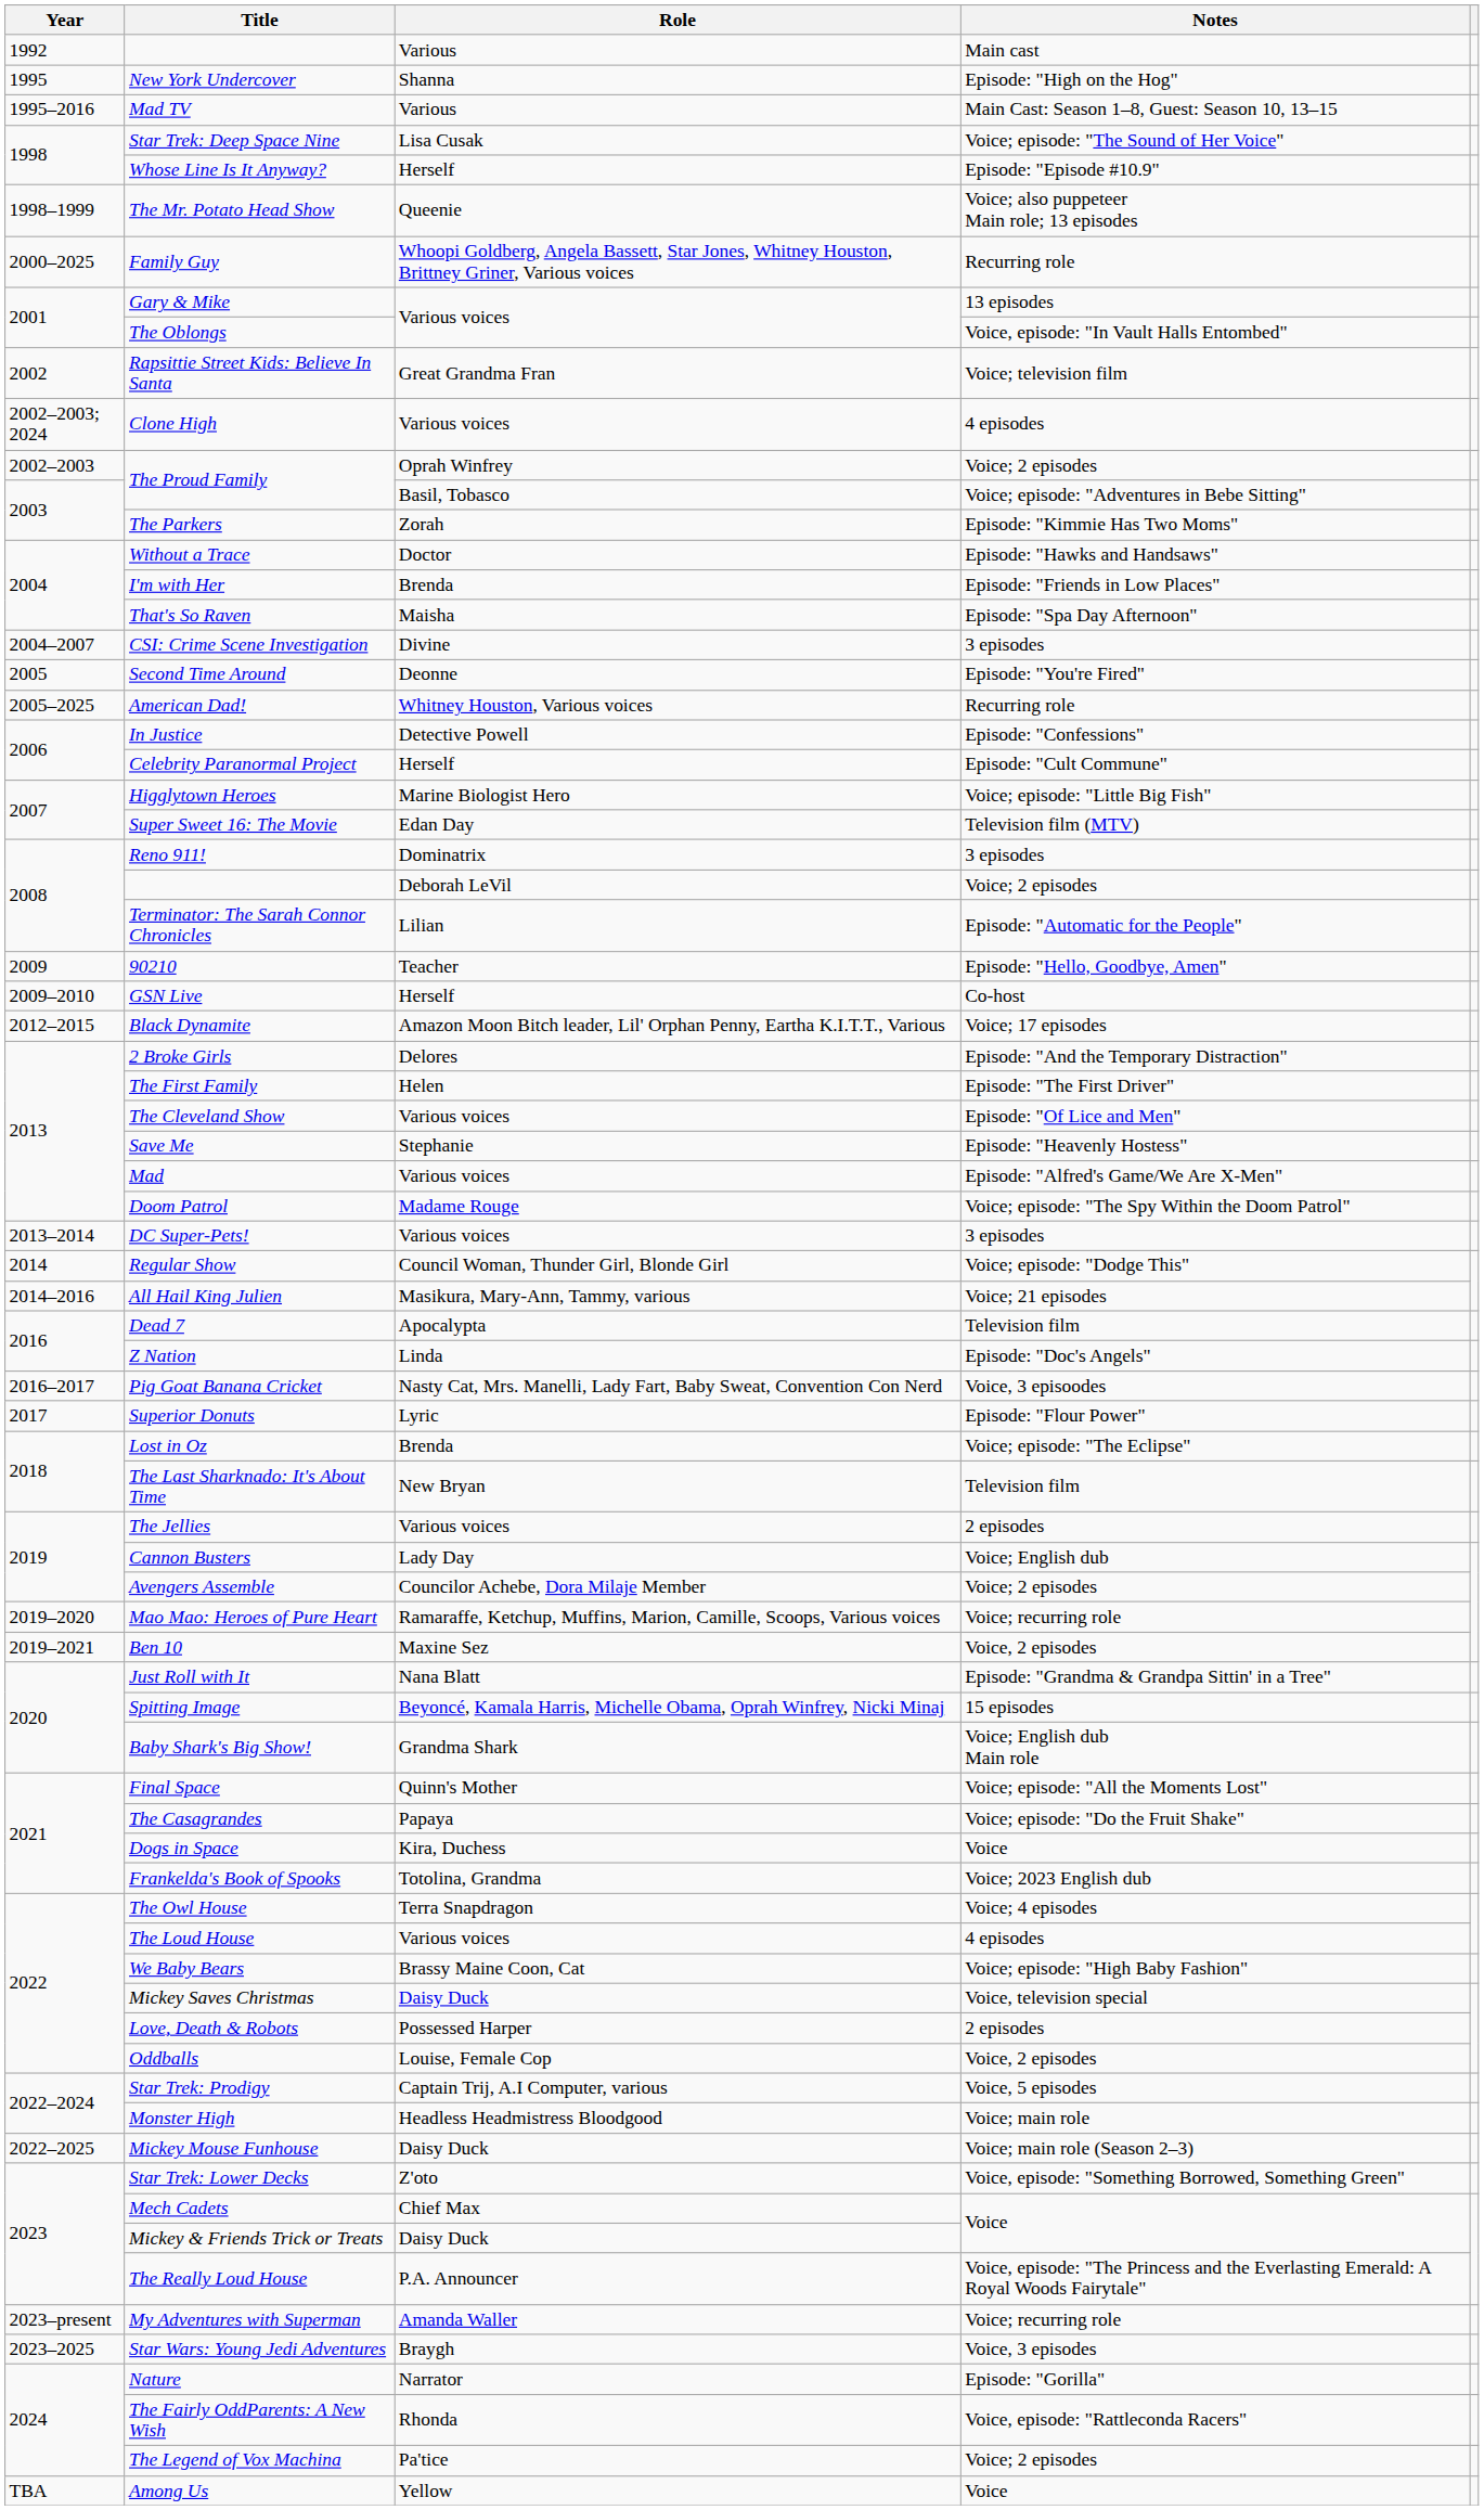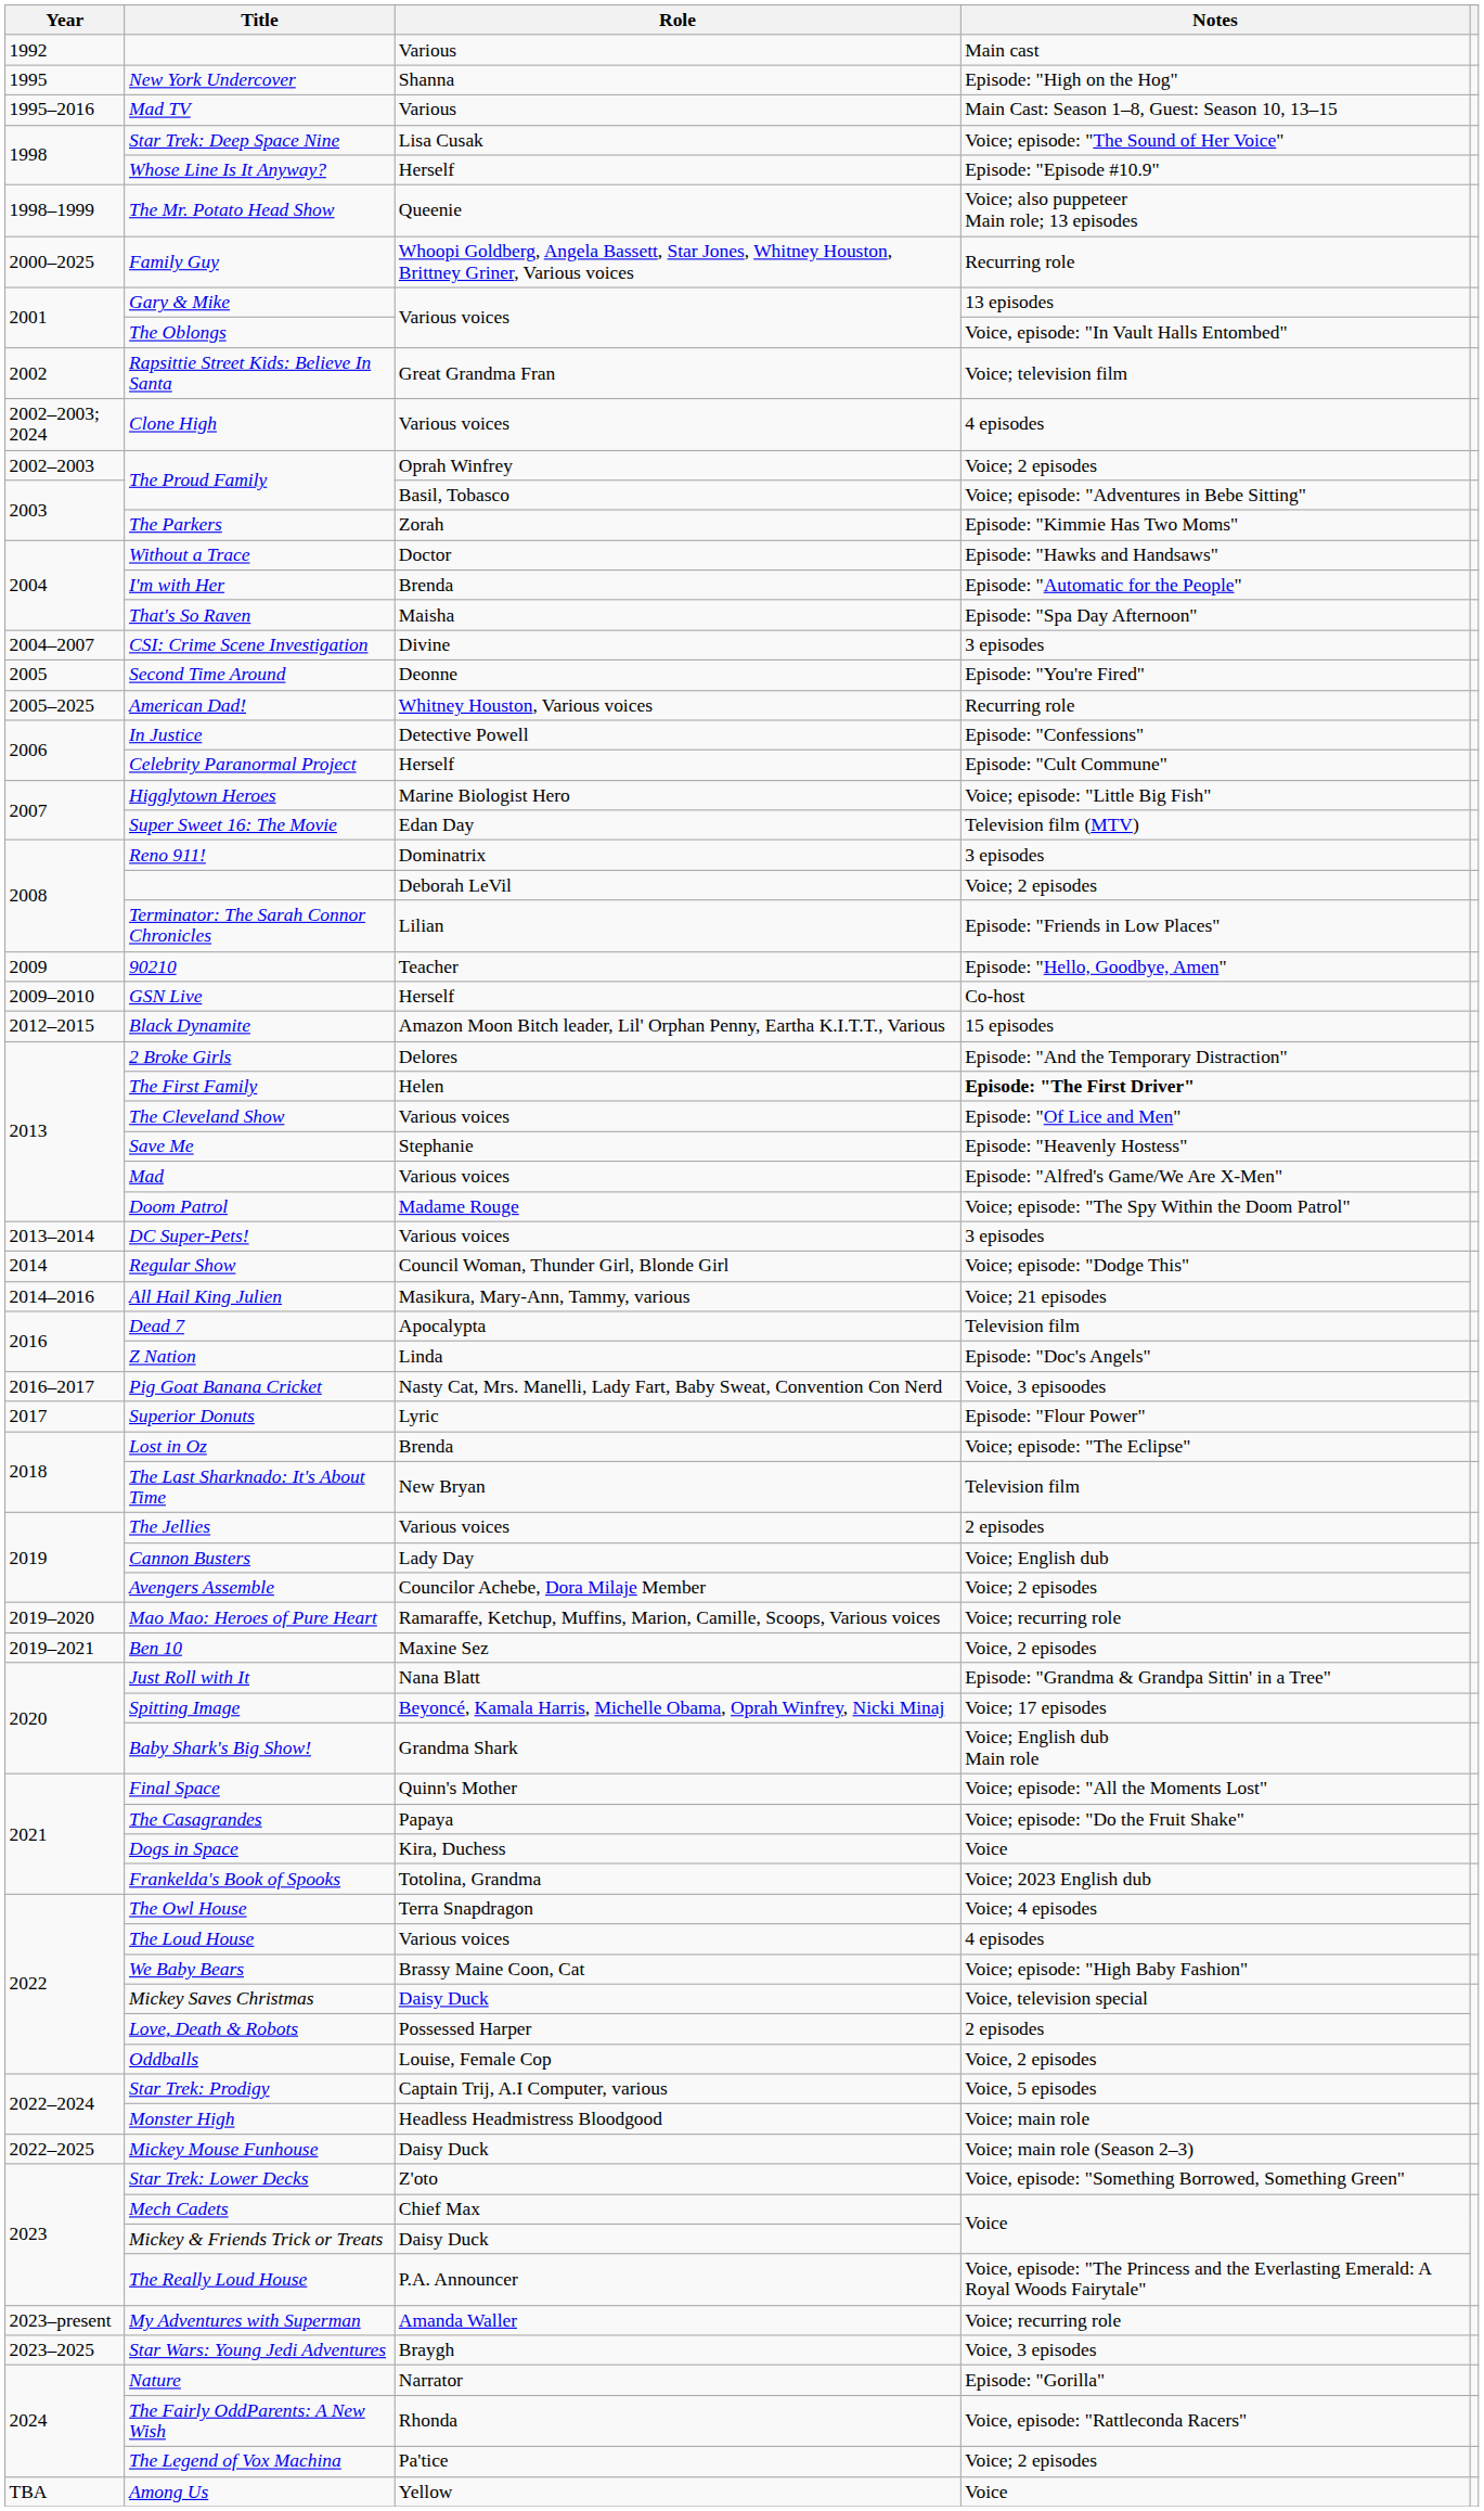I'm with Her | Notes: Episode: "Friends in Low Places" -> Episode: "Automatic for the People"
Terminator: The Sarah Connor Chronicles | Notes: Episode: "Automatic for the People" -> Episode: "Friends in Low Places"
Black Dynamite | Notes: Voice; 17 episodes -> 15 episodes
The First Family | Notes: normal -> bold
Spitting Image | Notes: 15 episodes -> Voice; 17 episodes
